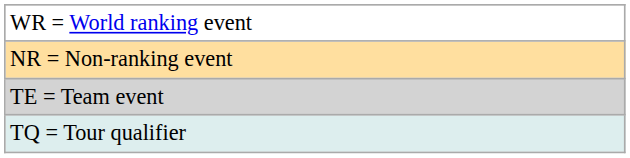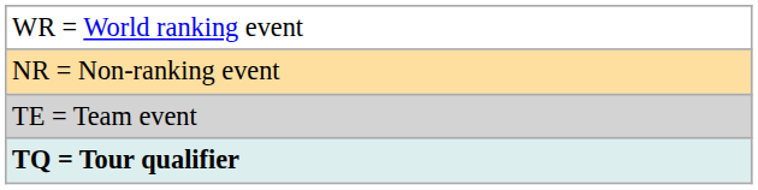row 4 | column 1: normal -> bold
